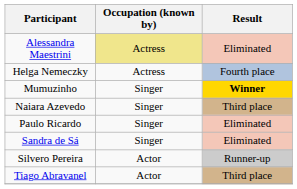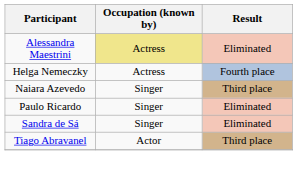- row: Mumuzinho | Singer | Winner
- row: Silvero Pereira | Actor | Runner-up
